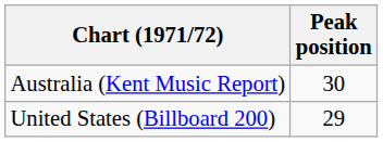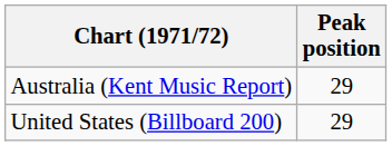Australia (Kent Music Report) | Peak position: 30 -> 29
